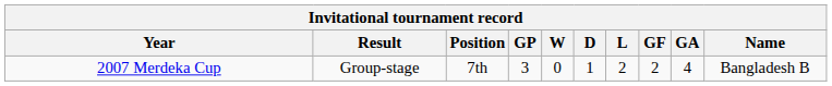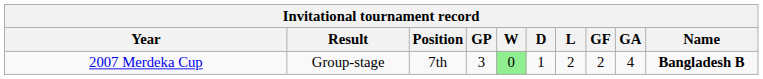2007 Merdeka Cup | W: no background -> lightgreen background
2007 Merdeka Cup | Name: normal -> bold
